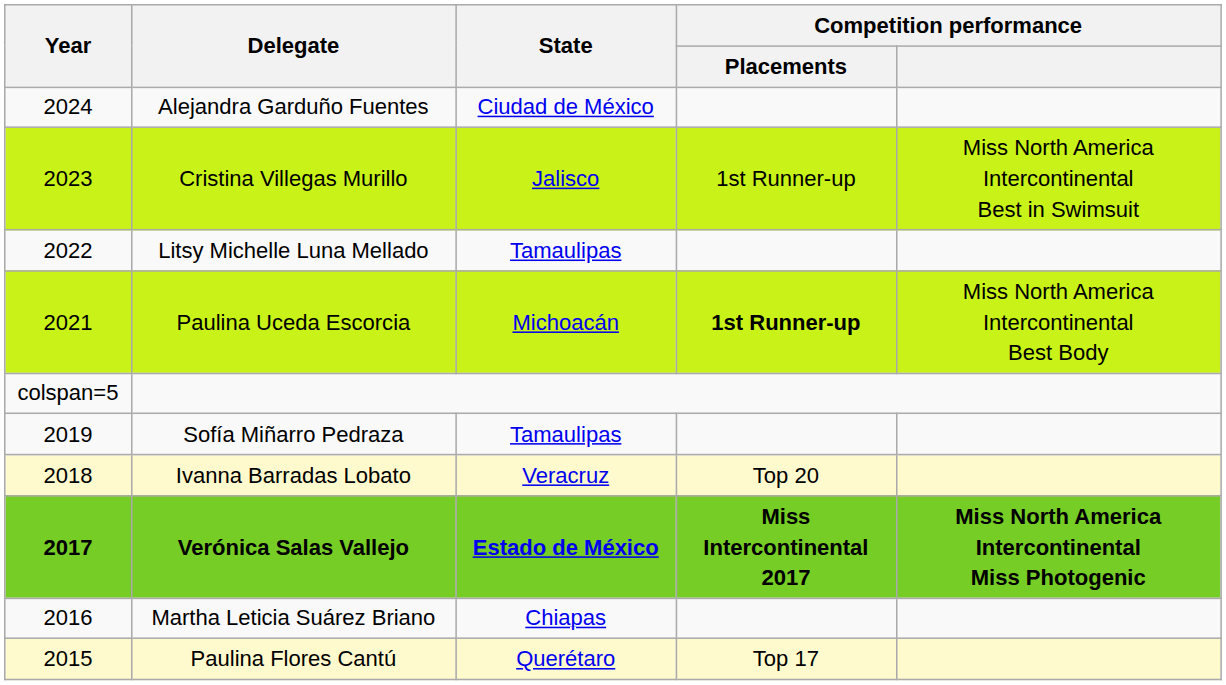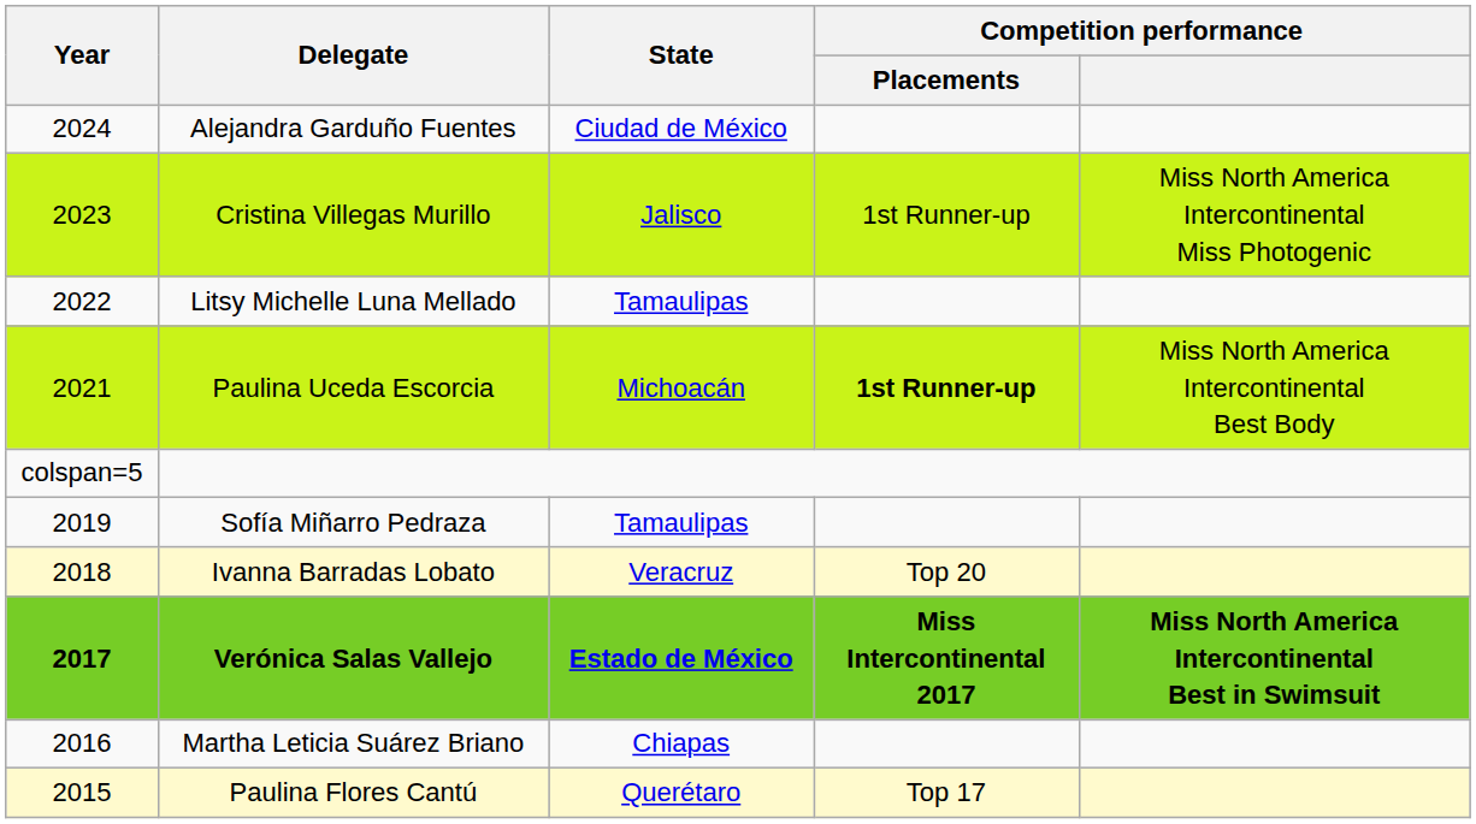Cristina Villegas Murillo | Competition performance: Miss North America Intercontinental Best in Swimsuit -> Miss North America Intercontinental Miss Photogenic
Verónica Salas Vallejo | Competition performance: Miss North America Intercontinental Miss Photogenic -> Miss North America Intercontinental Best in Swimsuit
